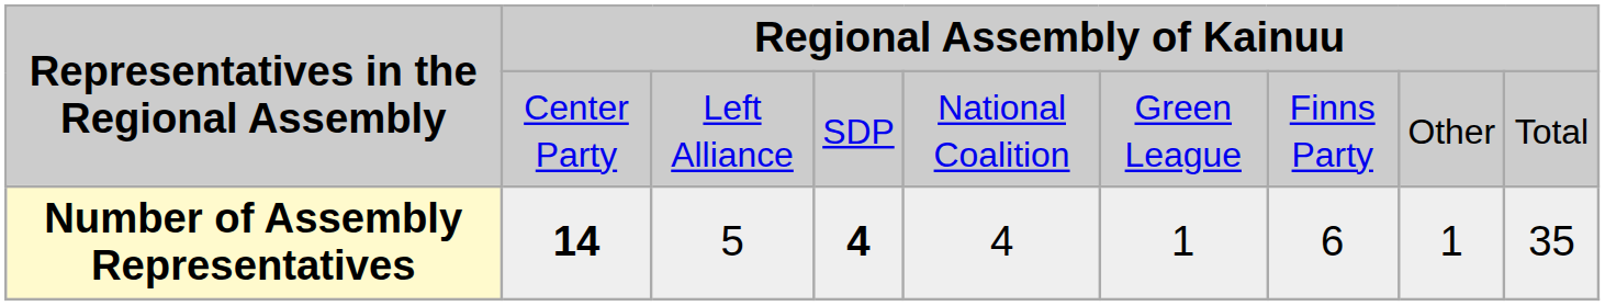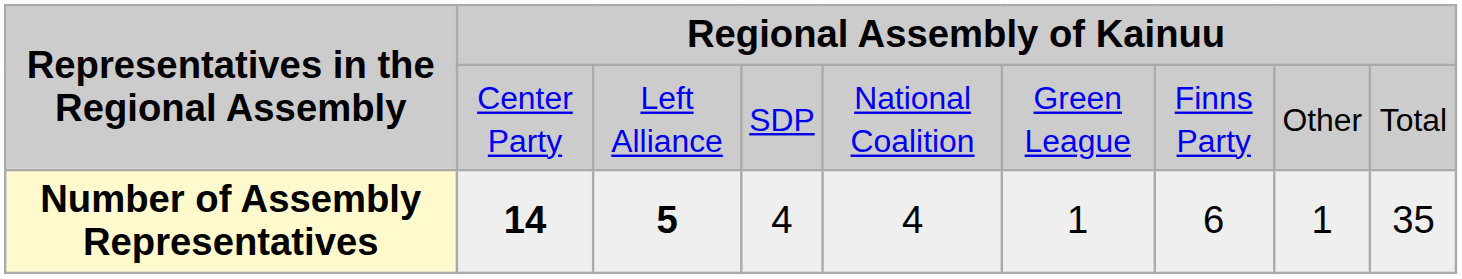Number of Assembly Representatives | column 3: normal -> bold
Number of Assembly Representatives | column 4: bold -> normal
